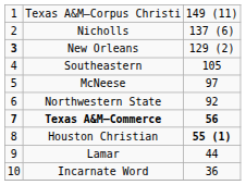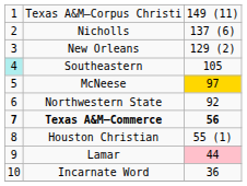New Orleans | column 1: bold -> normal
Southeastern | column 1: no background -> paleturquoise background
McNeese | column 3: no background -> gold background
Houston Christian | column 3: bold -> normal
Lamar | column 3: no background -> pink background
